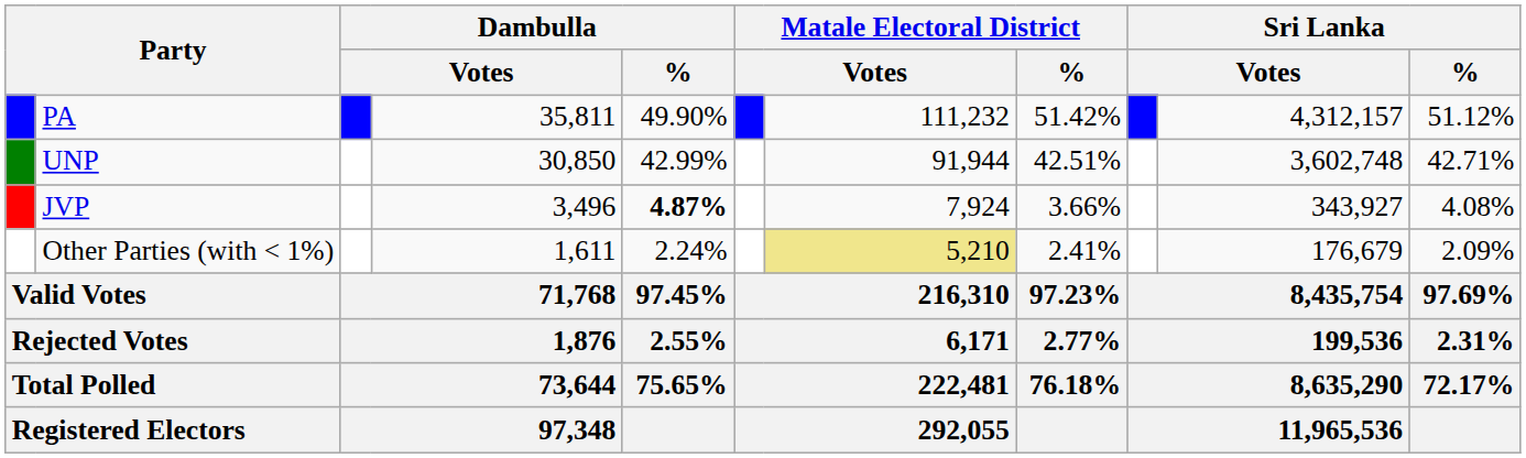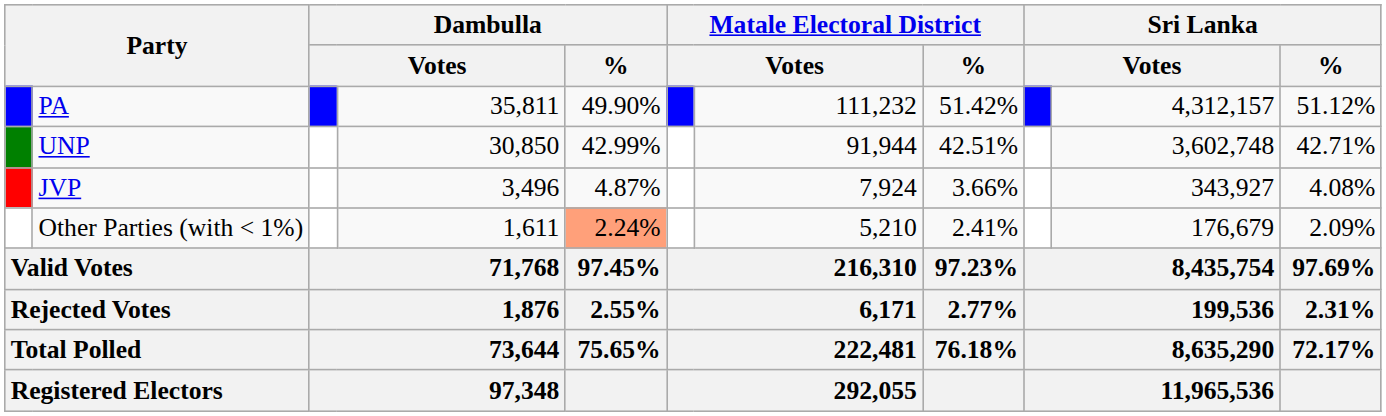JVP | Dambulla / %: bold -> normal
Other Parties (with < 1%) | Dambulla / %: no background -> lightsalmon background
Other Parties (with < 1%) | column 7: khaki background -> no background
